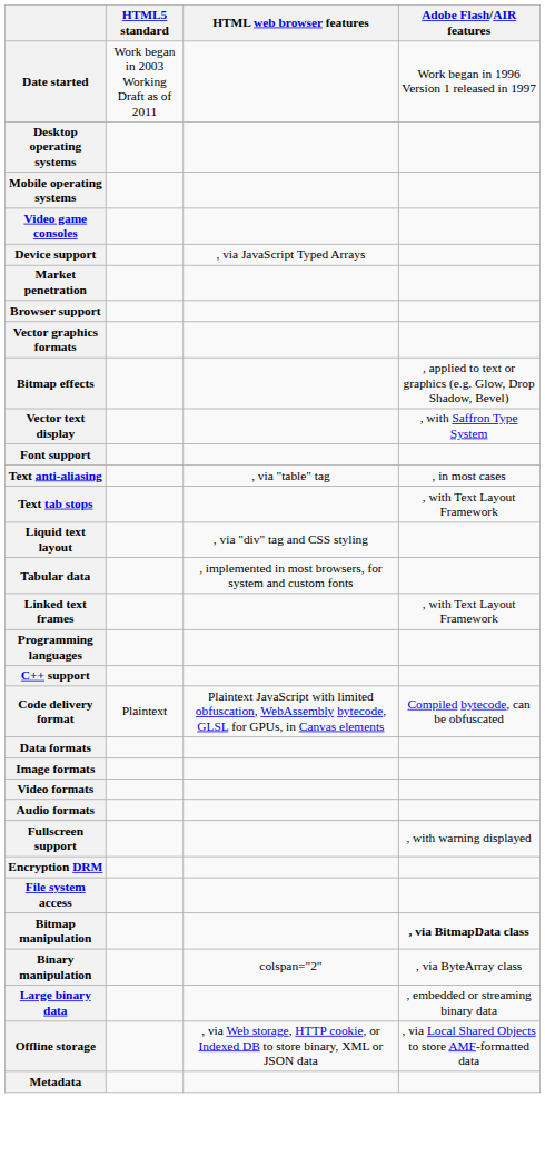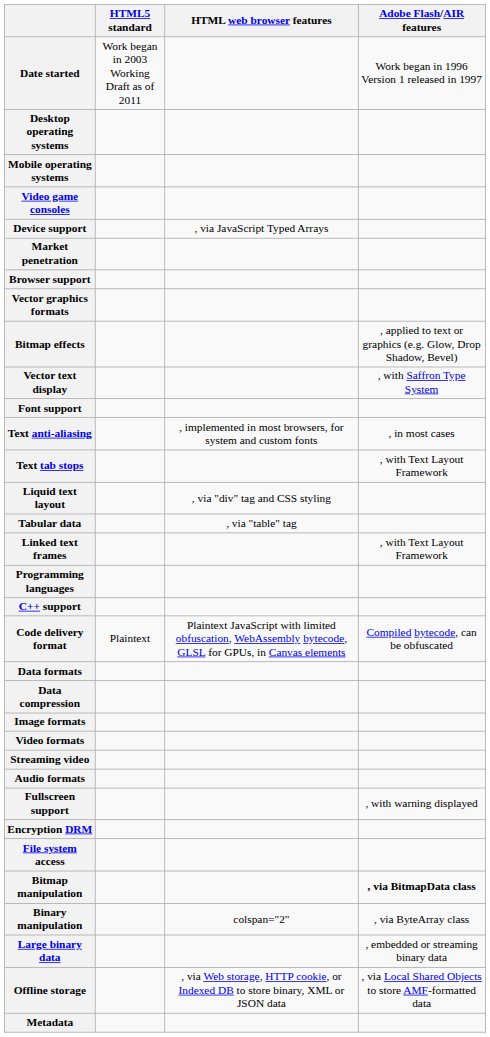Text anti-aliasing | HTML web browser features: , via "table" tag -> , implemented in most browsers, for system and custom fonts
Tabular data | HTML web browser features: , implemented in most browsers, for system and custom fonts -> , via "table" tag
+ row: Data compression
+ row: Streaming video
